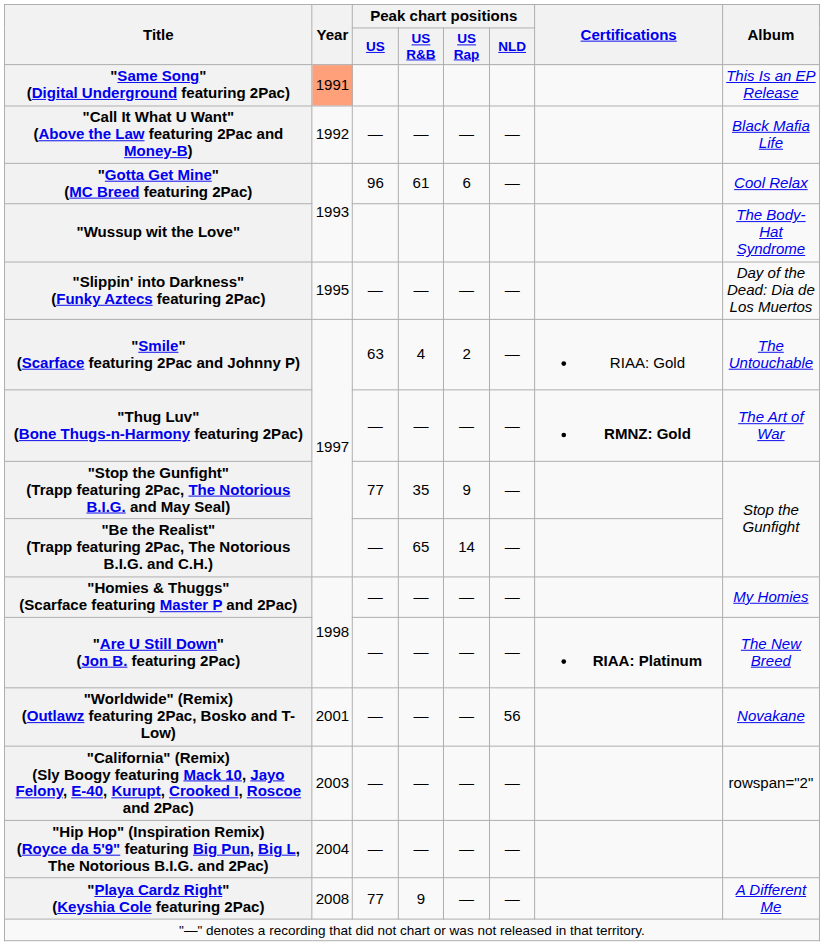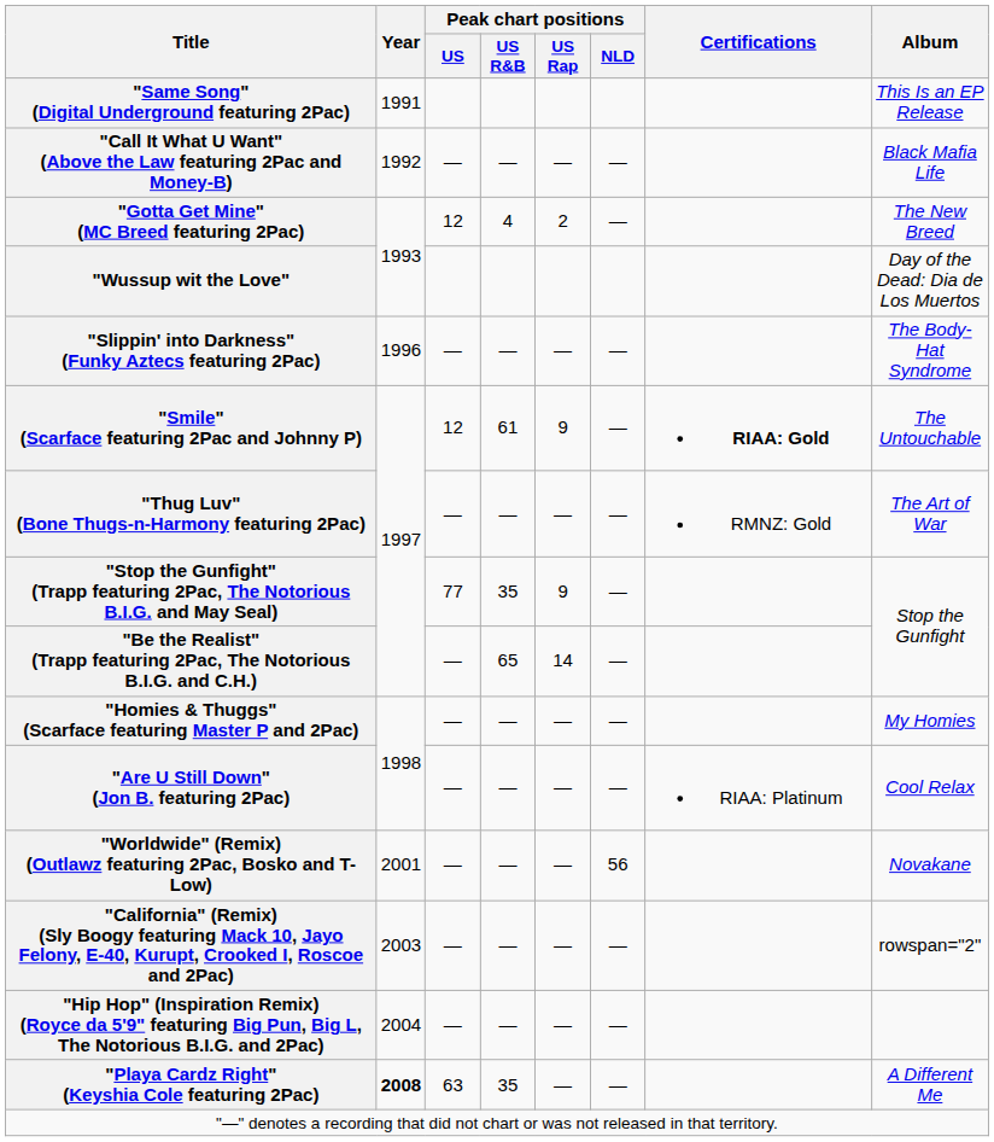"Same Song" (Digital Underground featuring 2Pac) | Year: lightsalmon background -> no background
"Gotta Get Mine" (MC Breed featuring 2Pac) | Peak chart positions / US: 96 -> 12
"Gotta Get Mine" (MC Breed featuring 2Pac) | Peak chart positions / US R&B: 61 -> 4
"Gotta Get Mine" (MC Breed featuring 2Pac) | Peak chart positions / US Rap: 6 -> 2
"Gotta Get Mine" (MC Breed featuring 2Pac) | Album: Cool Relax -> The New Breed
"Wussup wit the Love" | Album: The Body-Hat Syndrome -> Day of the Dead: Dia de Los Muertos
"Slippin' into Darkness" (Funky Aztecs featuring 2Pac) | Year: 1995 -> 1996
"Slippin' into Darkness" (Funky Aztecs featuring 2Pac) | Album: Day of the Dead: Dia de Los Muertos -> The Body-Hat Syndrome
"Smile" (Scarface featuring 2Pac and Johnny P) | Peak chart positions / US: 63 -> 12
"Smile" (Scarface featuring 2Pac and Johnny P) | Peak chart positions / US R&B: 4 -> 61
"Smile" (Scarface featuring 2Pac and Johnny P) | Peak chart positions / US Rap: 2 -> 9
"Smile" (Scarface featuring 2Pac and Johnny P) | Certifications: normal -> bold
"Thug Luv" (Bone Thugs-n-Harmony featuring 2Pac) | Certifications: bold -> normal
"Are U Still Down" (Jon B. featuring 2Pac) | Certifications: bold -> normal
"Are U Still Down" (Jon B. featuring 2Pac) | Album: The New Breed -> Cool Relax
"Playa Cardz Right" (Keyshia Cole featuring 2Pac) | Year: normal -> bold
"Playa Cardz Right" (Keyshia Cole featuring 2Pac) | Peak chart positions / US: 77 -> 63
"Playa Cardz Right" (Keyshia Cole featuring 2Pac) | Peak chart positions / US R&B: 9 -> 35
